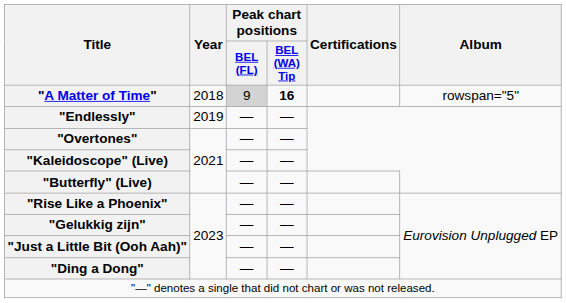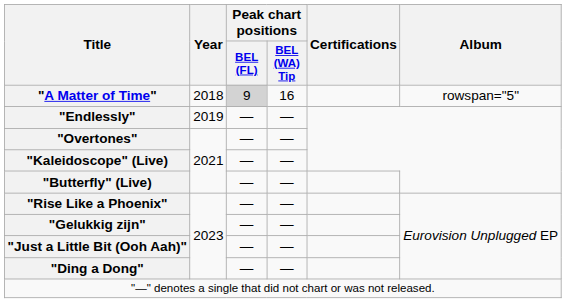"A Matter of Time" | Peak chart positions / BEL (WA) Tip: bold -> normal
